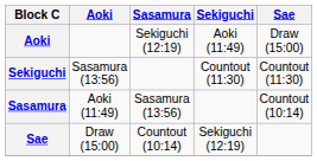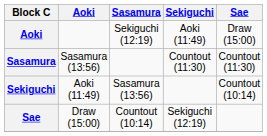row 3 | Block C: Sekiguchi -> Sasamura
row 4 | Block C: Sasamura -> Sekiguchi
